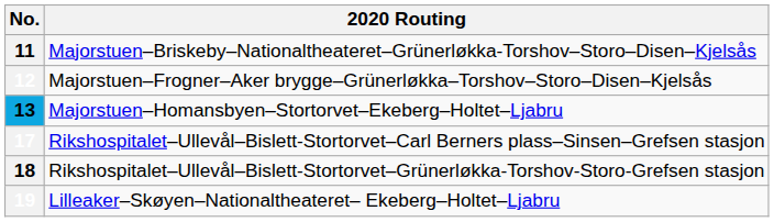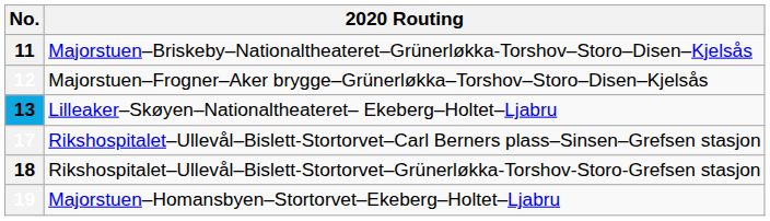13 | 2020 Routing: Majorstuen–Homansbyen–Stortorvet–Ekeberg–Holtet–Ljabru -> Lilleaker–Skøyen–Nationaltheateret– Ekeberg–Holtet–Ljabru
19 | 2020 Routing: Lilleaker–Skøyen–Nationaltheateret– Ekeberg–Holtet–Ljabru -> Majorstuen–Homansbyen–Stortorvet–Ekeberg–Holtet–Ljabru
